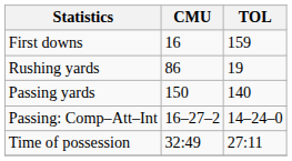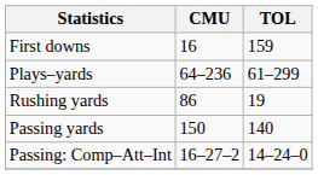+ row: Plays–yards | 64–236 | 61–299
- row: Time of possession | 32:49 | 27:11
